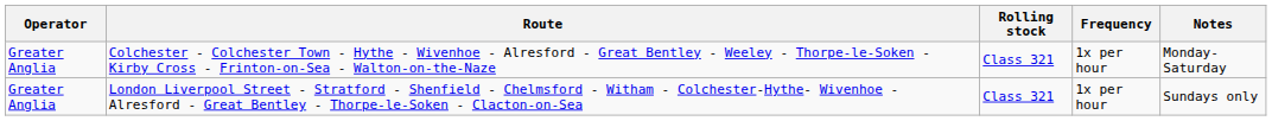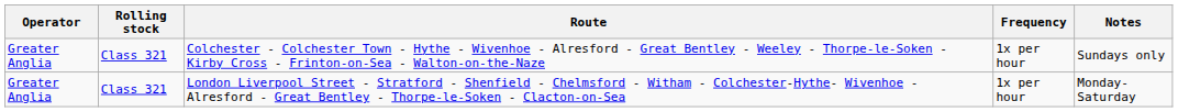columns swapped: Route <-> Rolling stock
row 2 | Notes: Monday-Saturday -> Sundays only
row 3 | Notes: Sundays only -> Monday-Saturday
